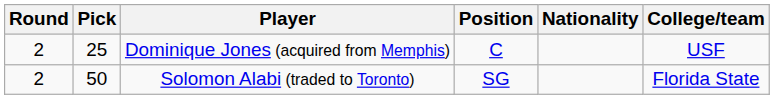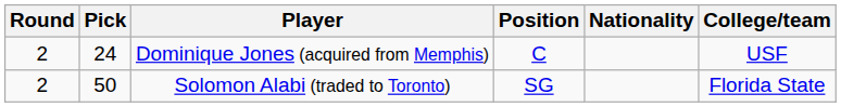Dominique Jones (acquired from Memphis) | Pick: 25 -> 24
